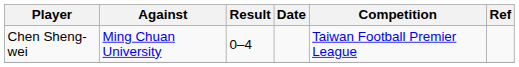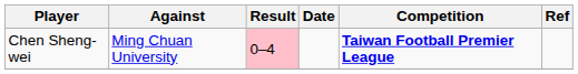Chen Sheng-wei | Result: no background -> pink background
Chen Sheng-wei | Competition: normal -> bold
